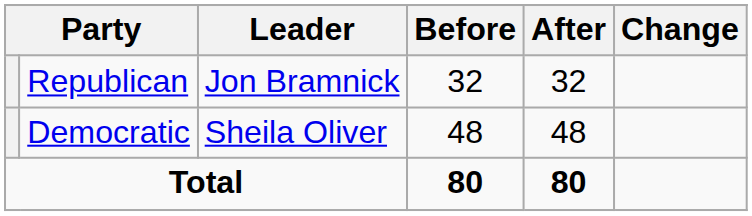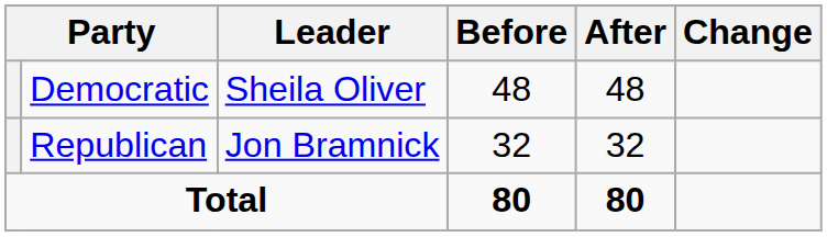rows swapped: Democratic <-> Republican
